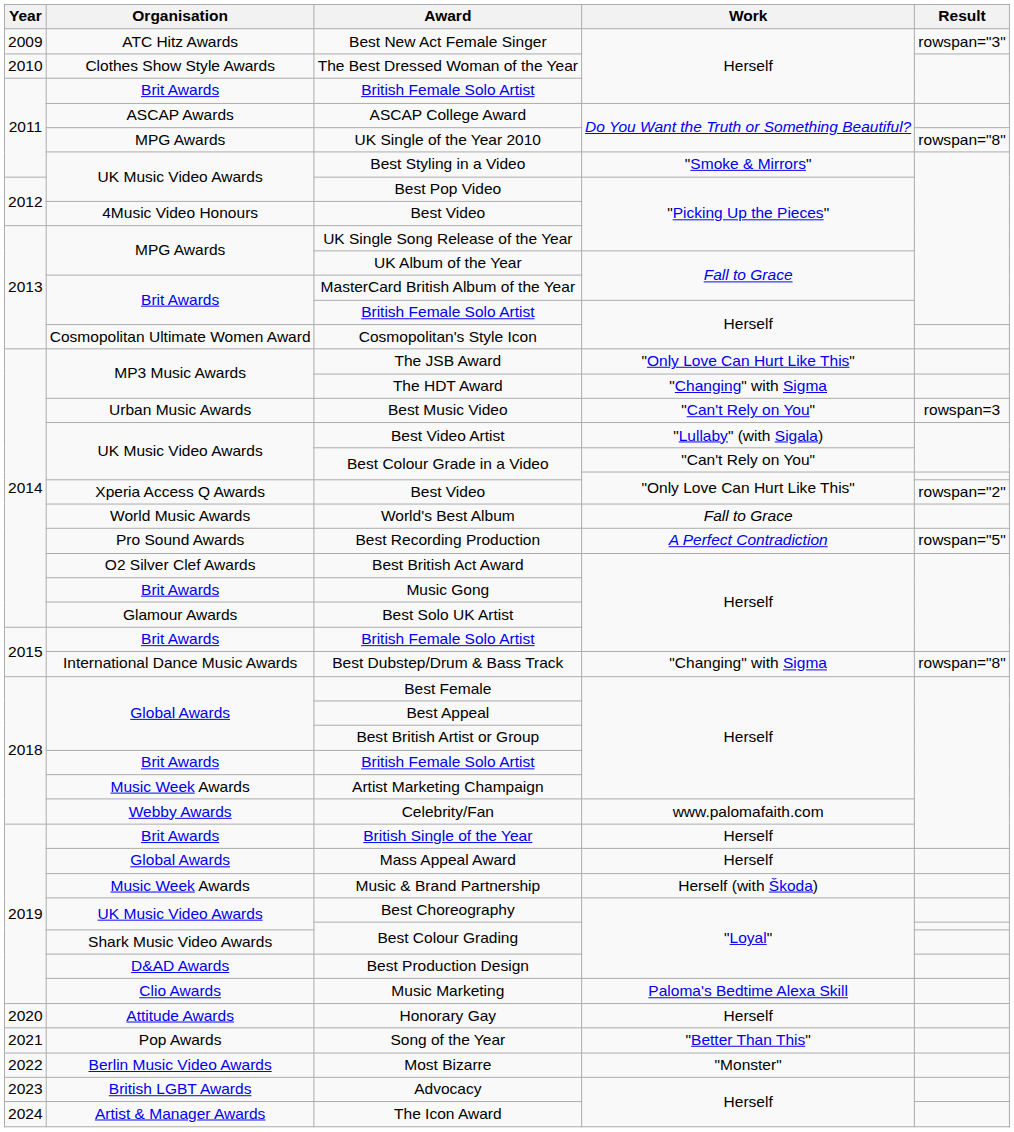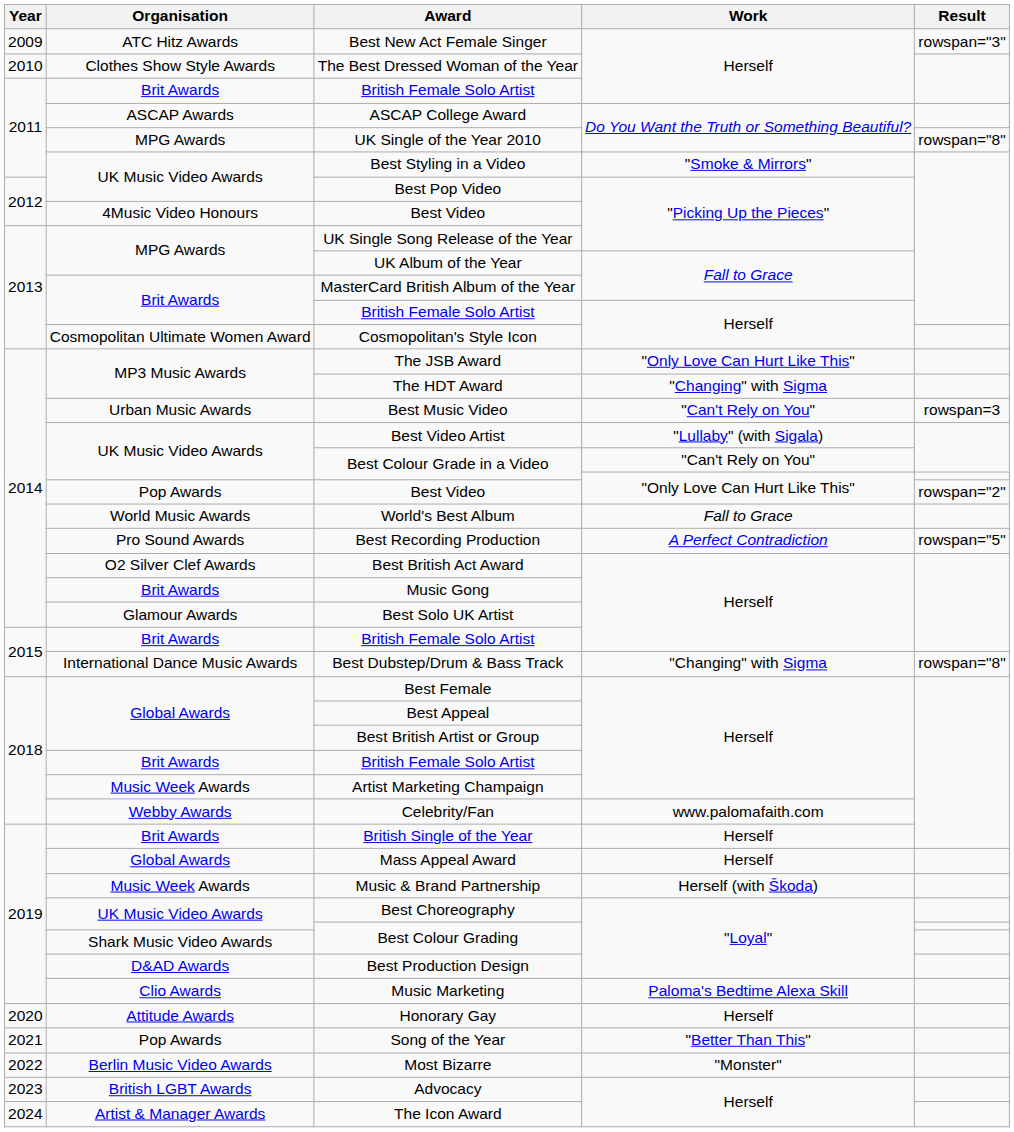2014 / Best Video | Organisation: Xperia Access Q Awards -> Pop Awards
